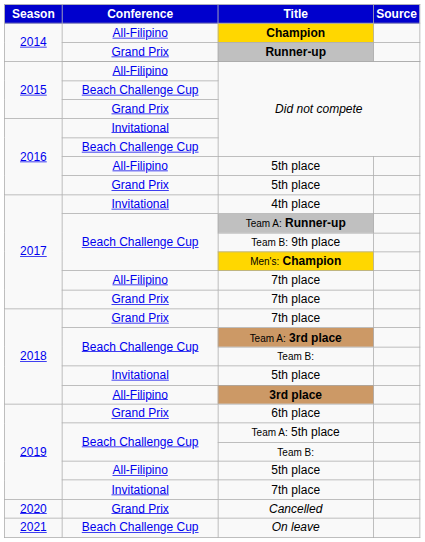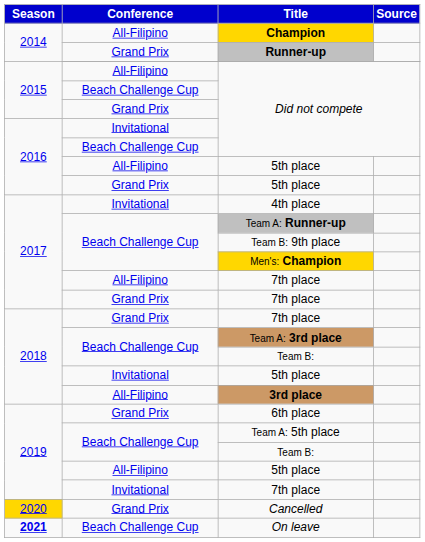Cancelled | Season: no background -> gold background
On leave | Season: normal -> bold
